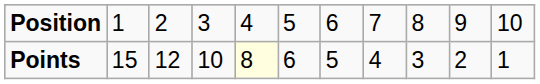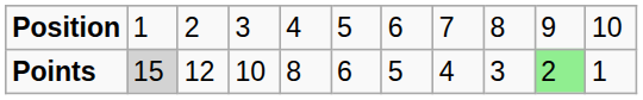Points | column 2: no background -> lightgrey background
Points | column 5: lightyellow background -> no background
Points | column 10: no background -> lightgreen background
